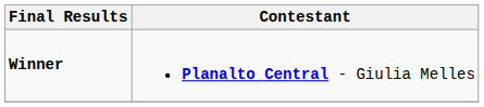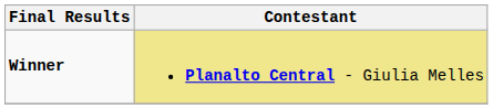Winner | Contestant: no background -> khaki background
